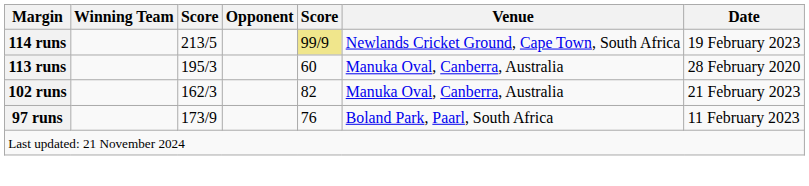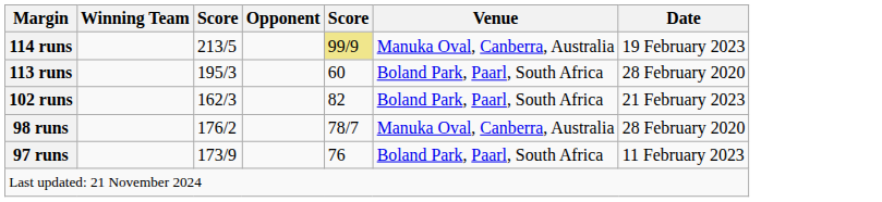114 runs | Venue: Newlands Cricket Ground, Cape Town, South Africa -> Manuka Oval, Canberra, Australia
113 runs | Venue: Manuka Oval, Canberra, Australia -> Boland Park, Paarl, South Africa
102 runs | Venue: Manuka Oval, Canberra, Australia -> Boland Park, Paarl, South Africa
+ row: 98 runs | 176/2 | 78/7 | Manuka Oval, Canberra, Australia | 28 February 2020
